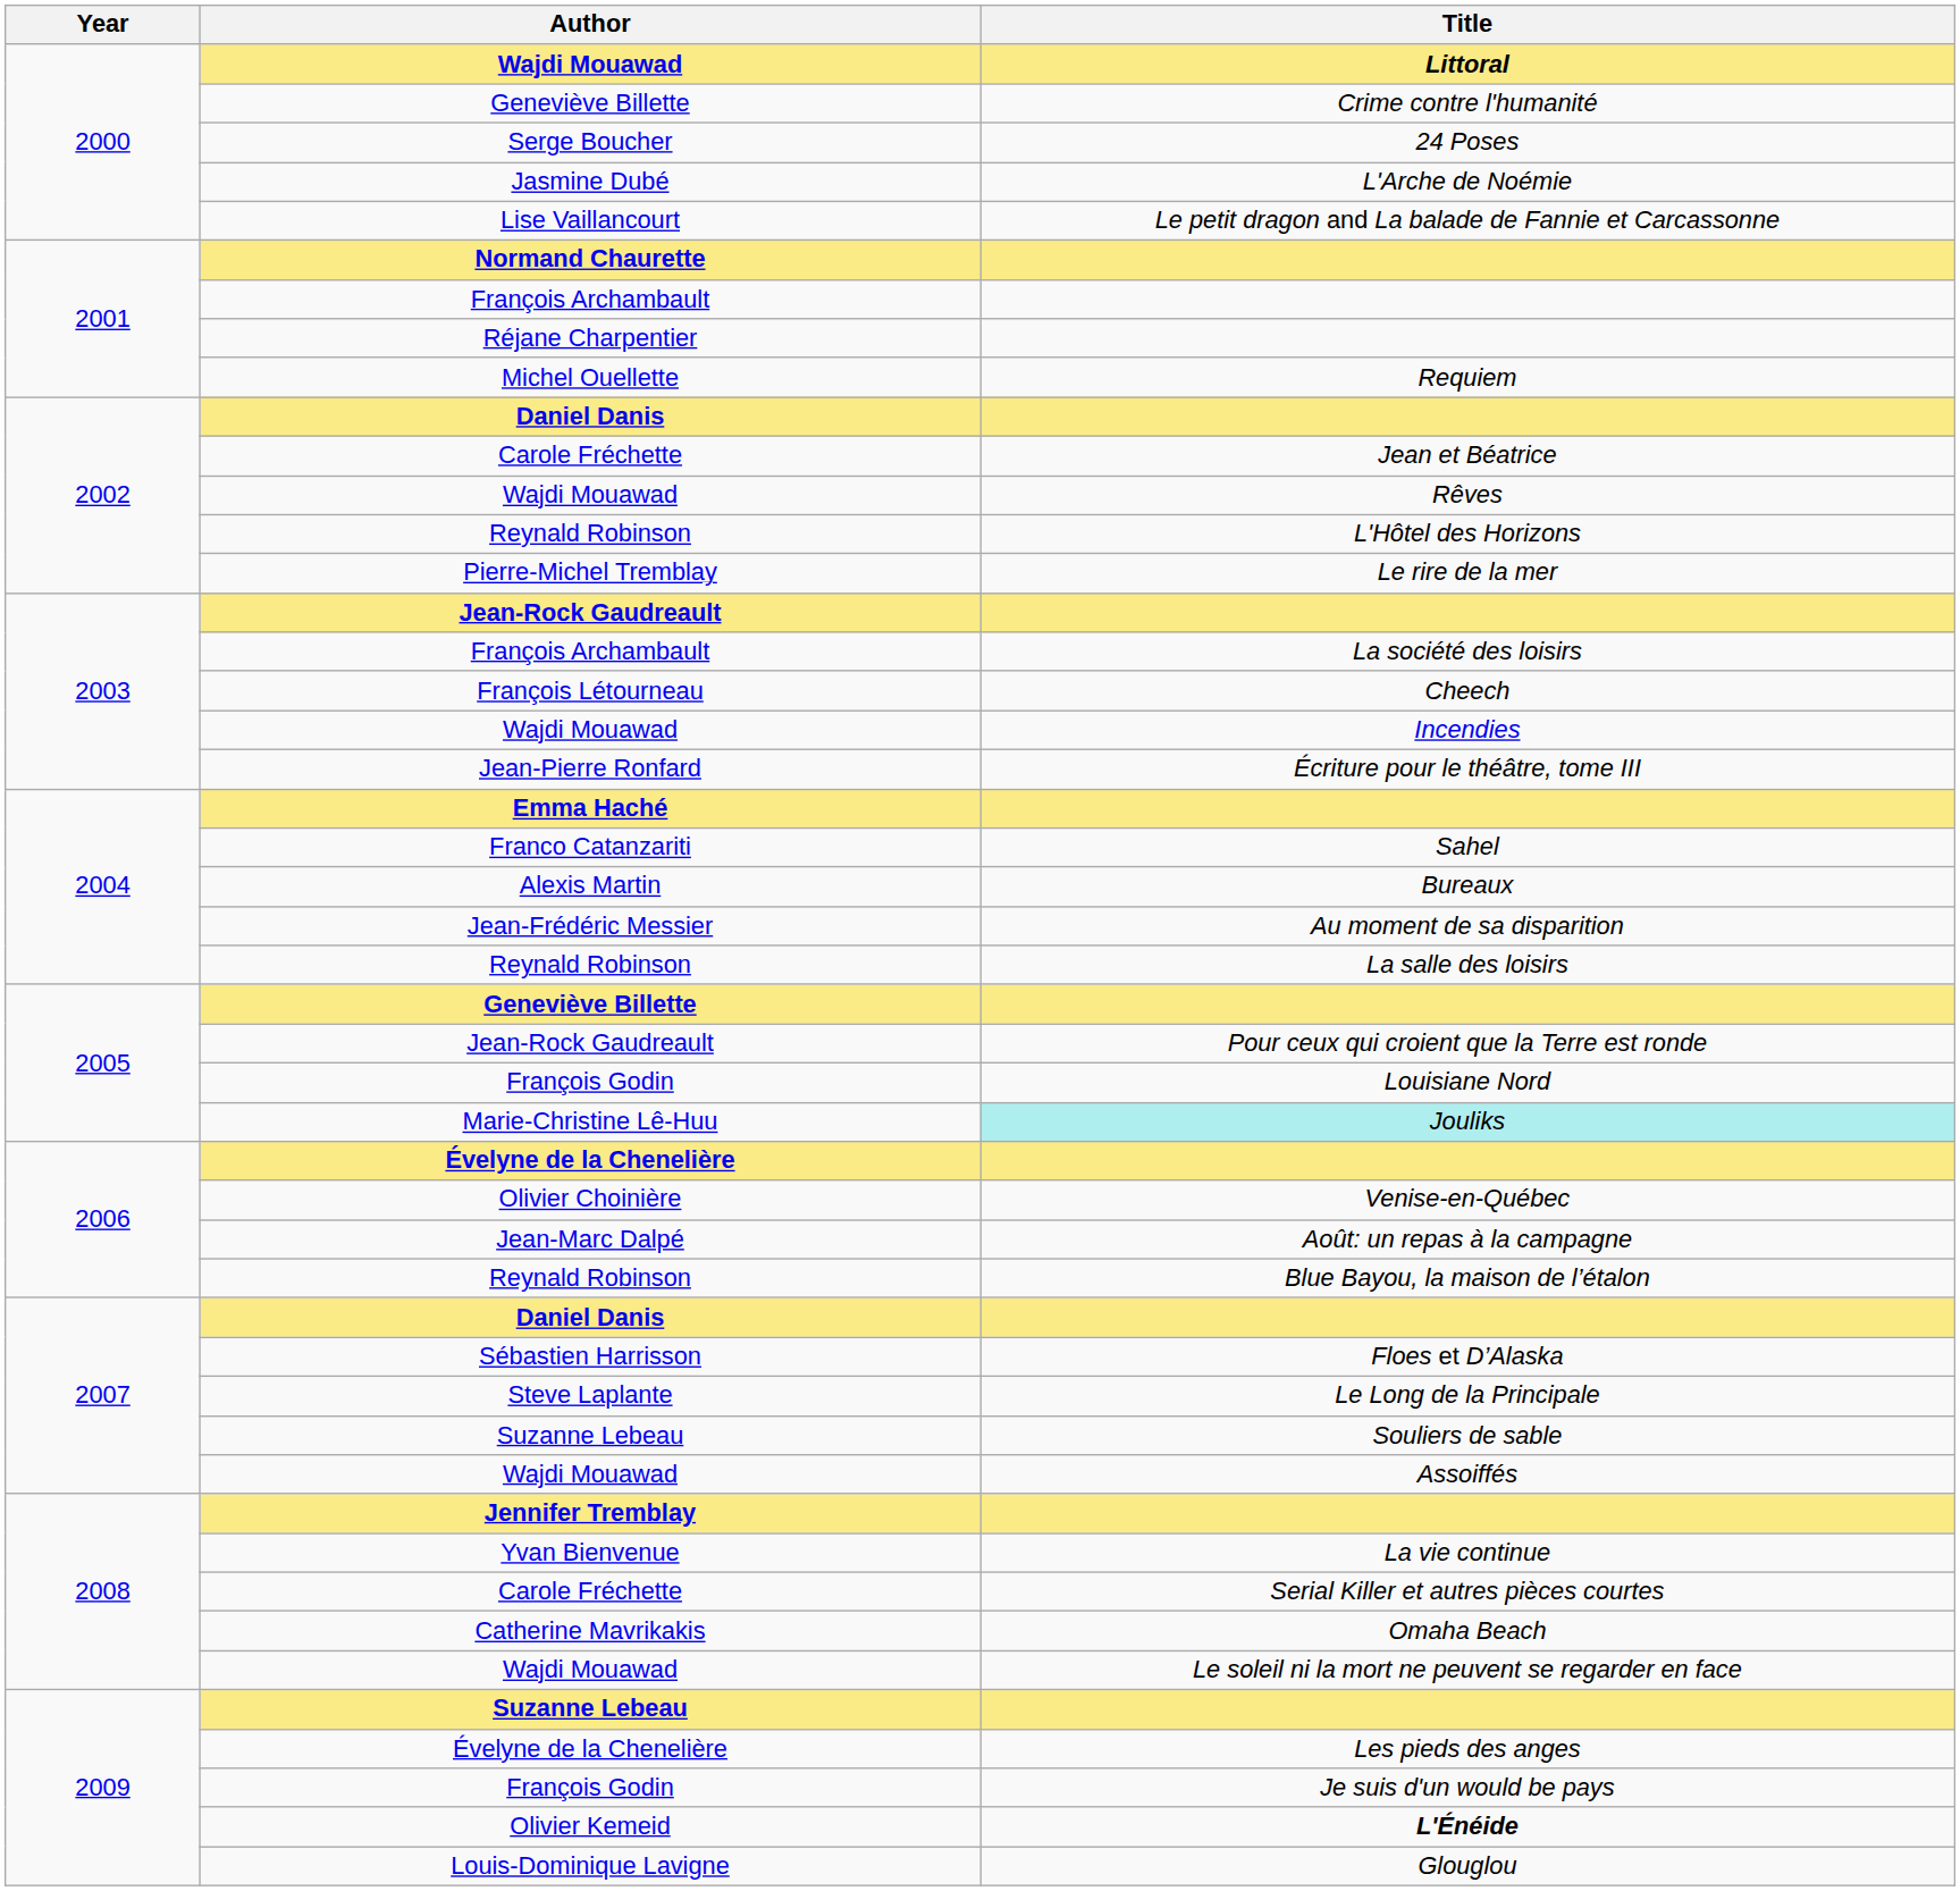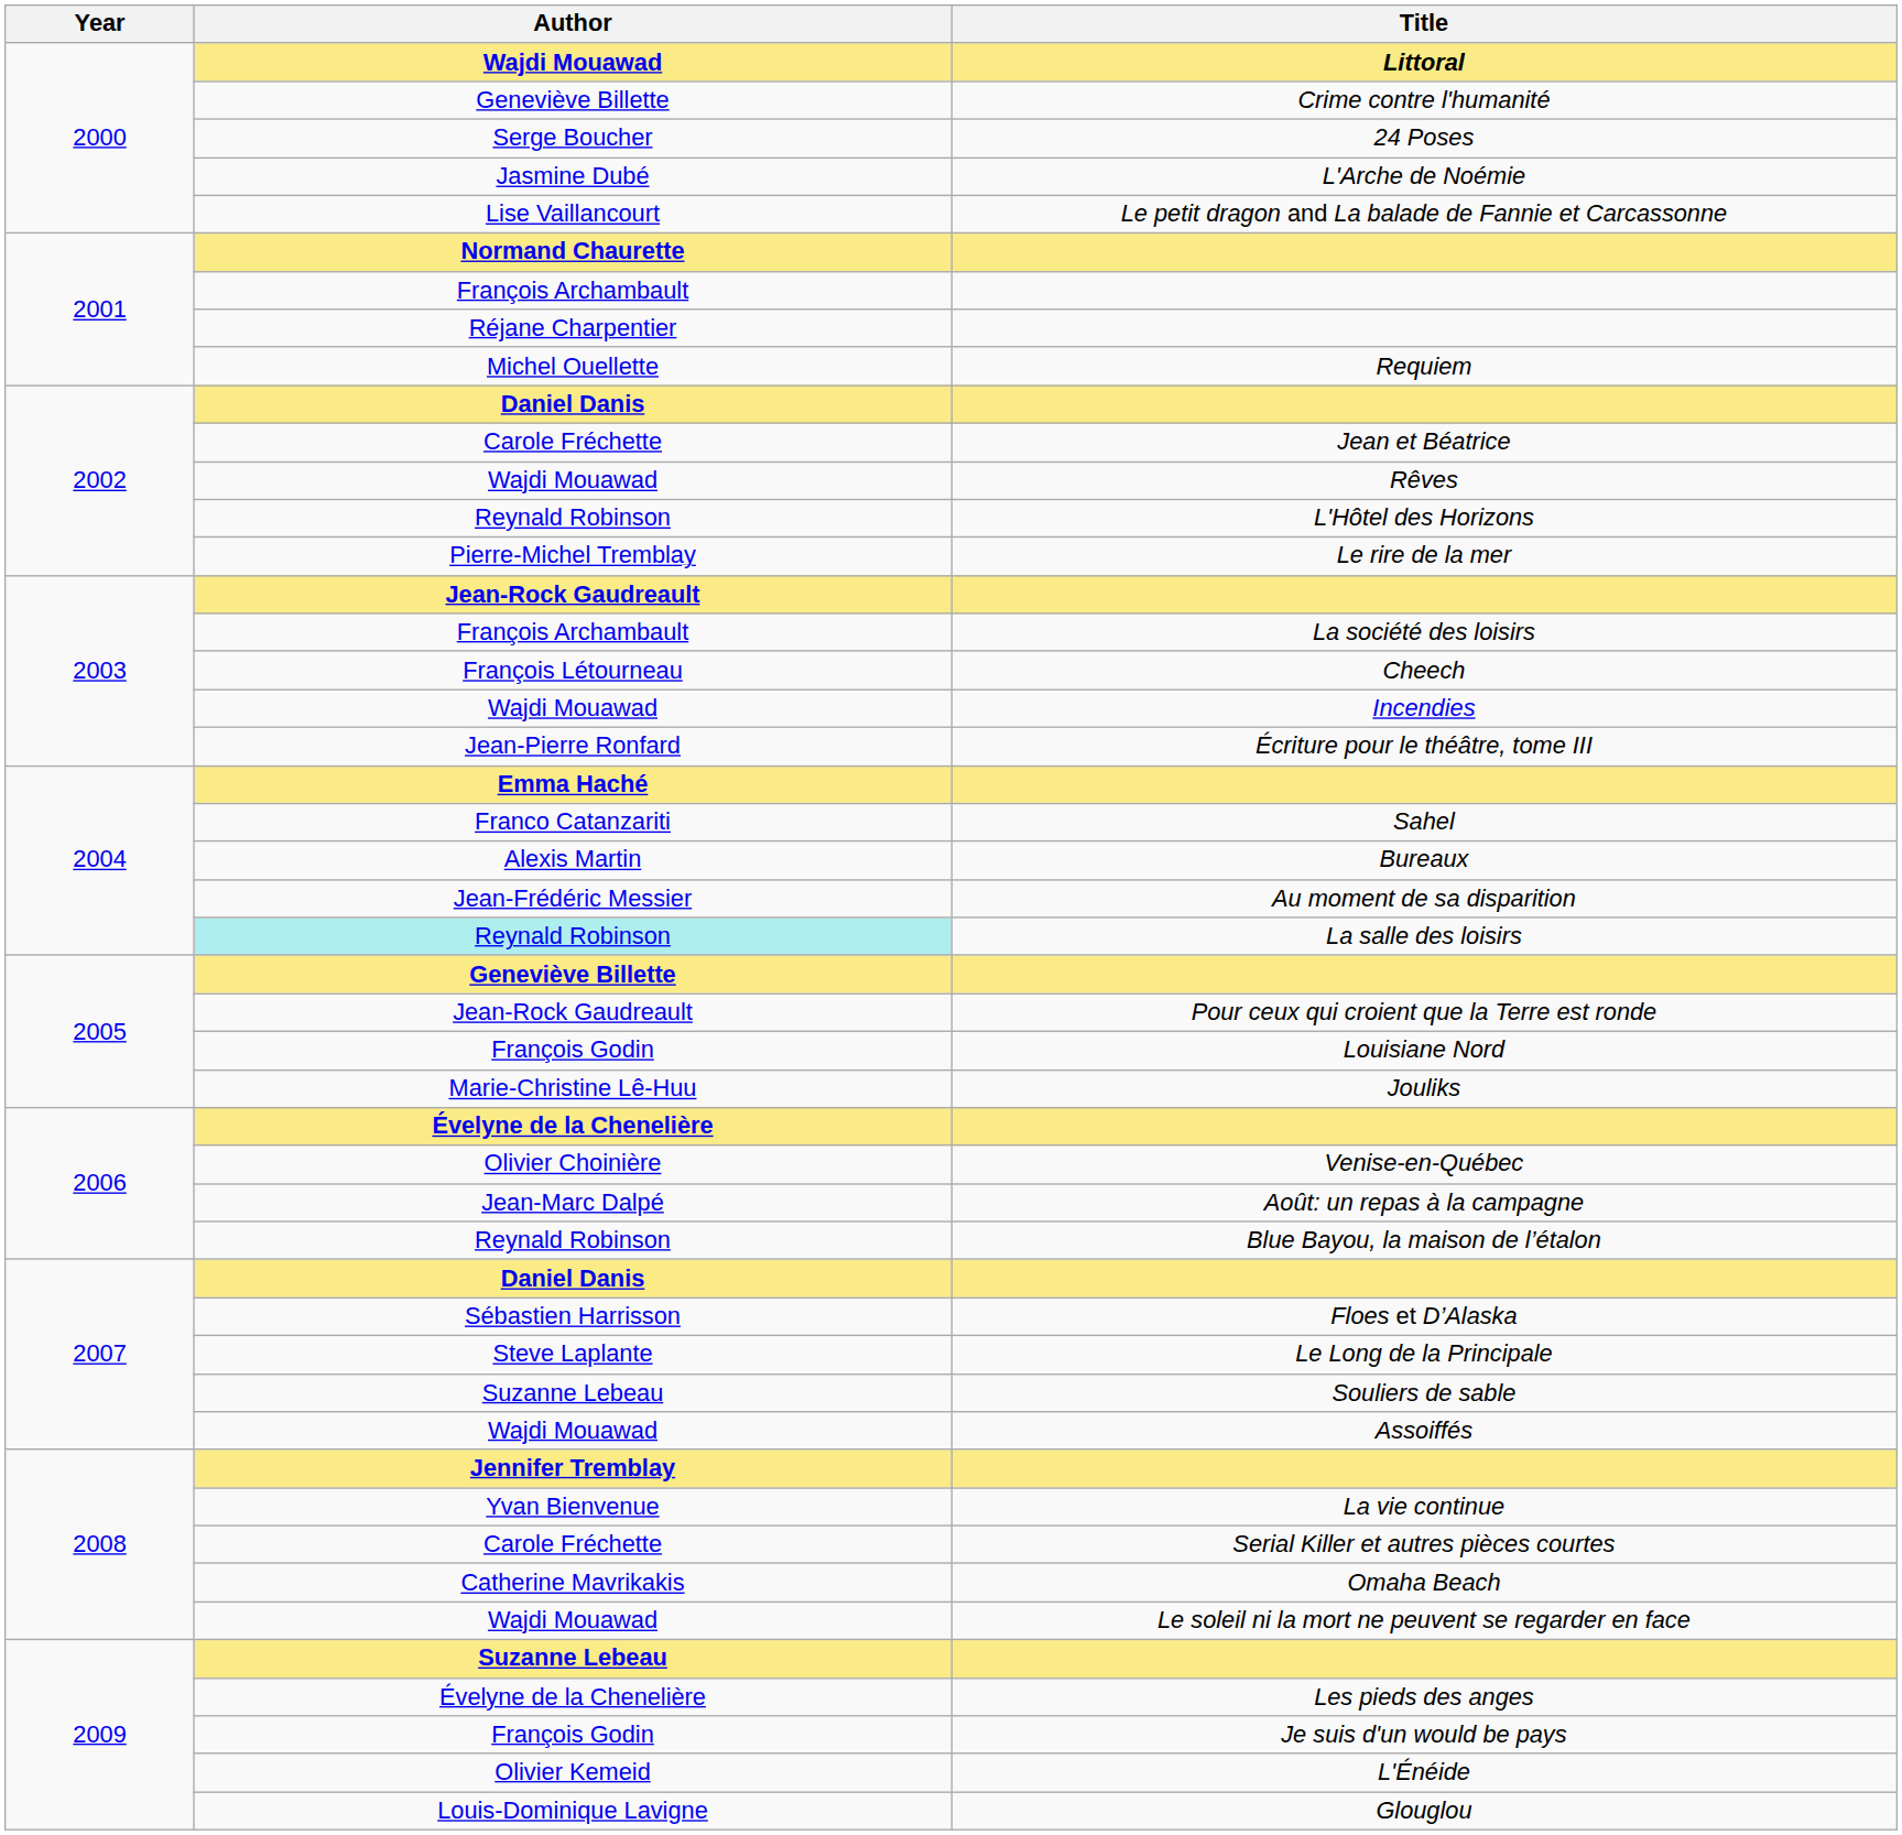La salle des loisirs | Author: no background -> paleturquoise background
Jouliks | Title: paleturquoise background -> no background
L'Énéide | Title: bold -> normal
